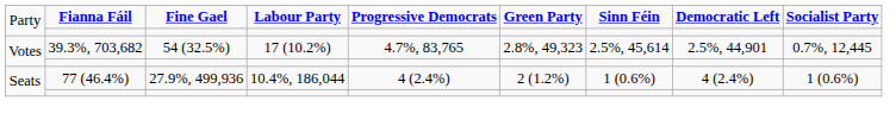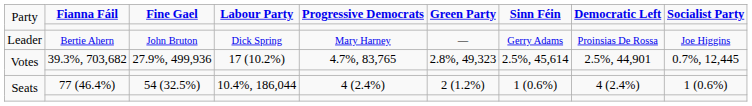+ row: Leader | Bertie Ahern | John Bruton | Dick Spring | Mary Harney | — | Gerry Adams | Proinsias De Rossa | Joe Higgins
Votes / 39.3%, 703,682 | column 3: 54 (32.5%) -> 27.9%, 499,936
Seats / 77 (46.4%) | column 3: 27.9%, 499,936 -> 54 (32.5%)
